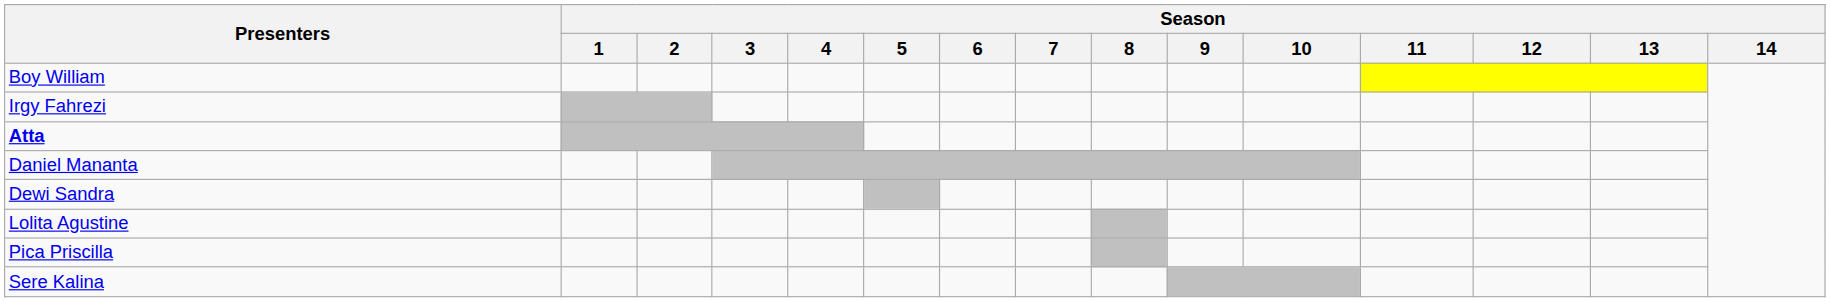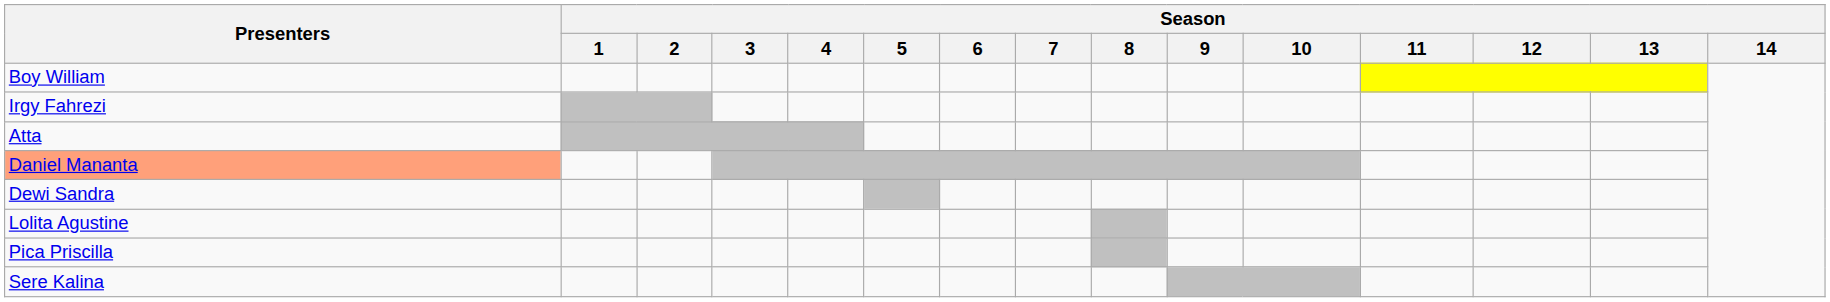Atta | Presenters: bold -> normal
Daniel Mananta | Presenters: no background -> lightsalmon background
